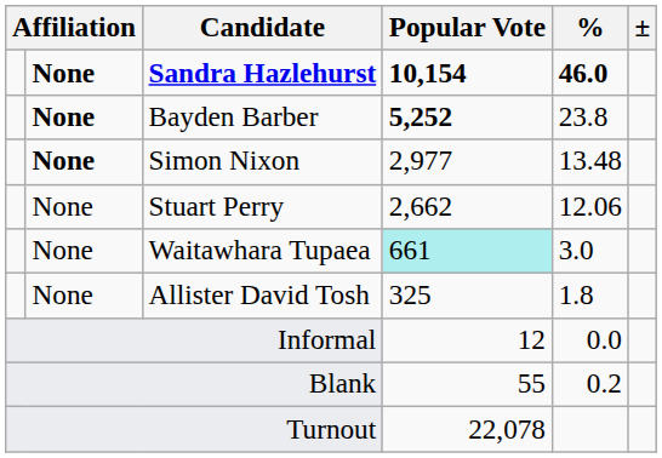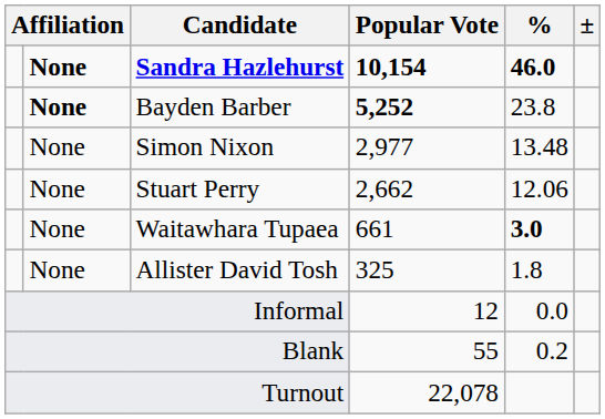Simon Nixon | column 2: bold -> normal
Waitawhara Tupaea | Popular Vote: paleturquoise background -> no background
Waitawhara Tupaea | %: normal -> bold
